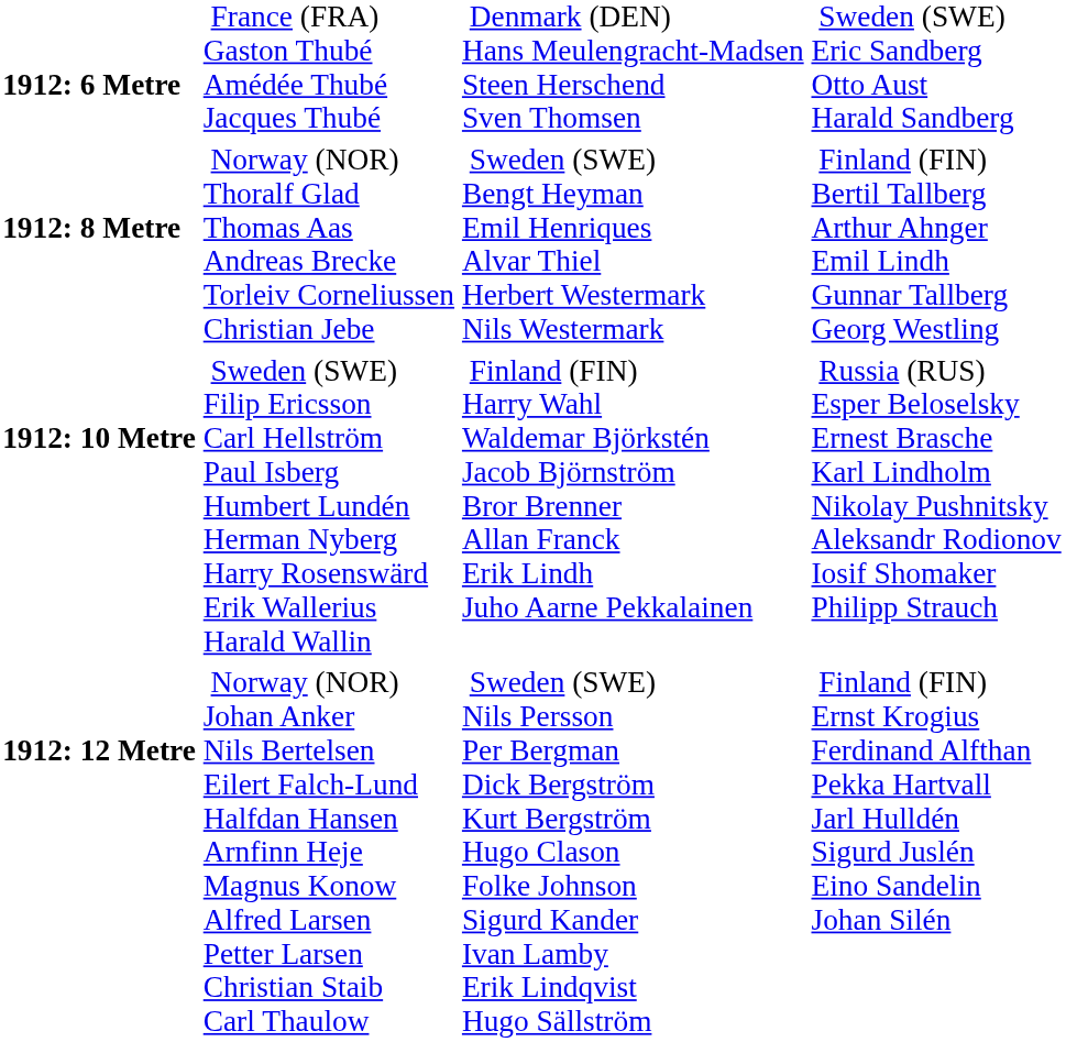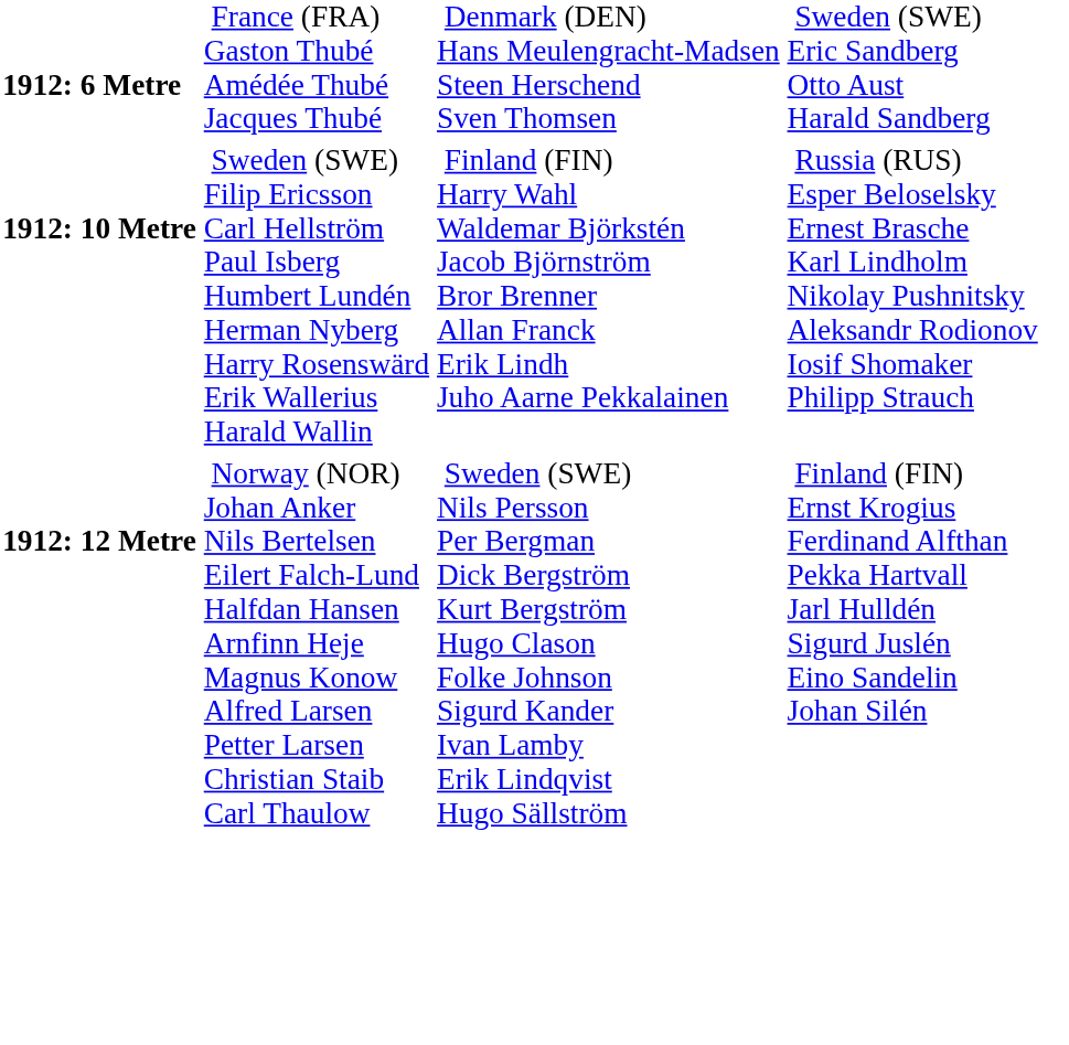- row: 1912: 8 Metre | Norway (NOR) Thoralf Glad Thomas Aas Andreas Brecke Torleiv Corneliussen Christian Jebe | Sweden (SWE) Bengt Heyman Emil Henriques Alvar Thiel Herbert Westermark Nils Westermark | Finland (FIN) Bertil Tallberg Arthur Ahnger Emil Lindh Gunnar Tallberg Georg Westling
